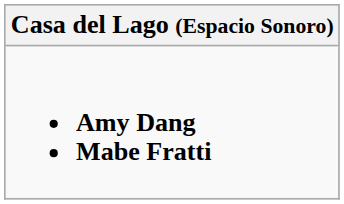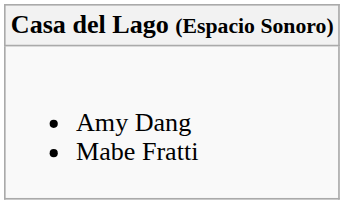row 2 | column 1: bold -> normal
